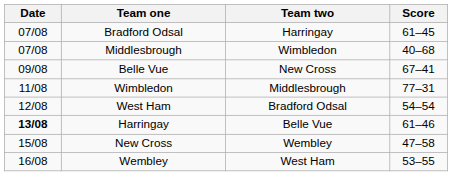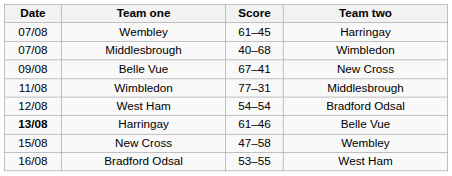columns swapped: Score <-> Team two
row 2 | Team one: Bradford Odsal -> Wembley
row 9 | Team one: Wembley -> Bradford Odsal
